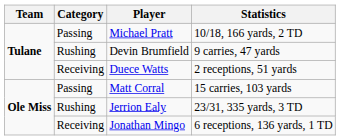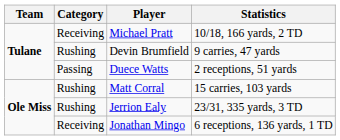Michael Pratt | Category: Passing -> Receiving
Duece Watts | Category: Receiving -> Passing
Matt Corral | Category: Passing -> Rushing
